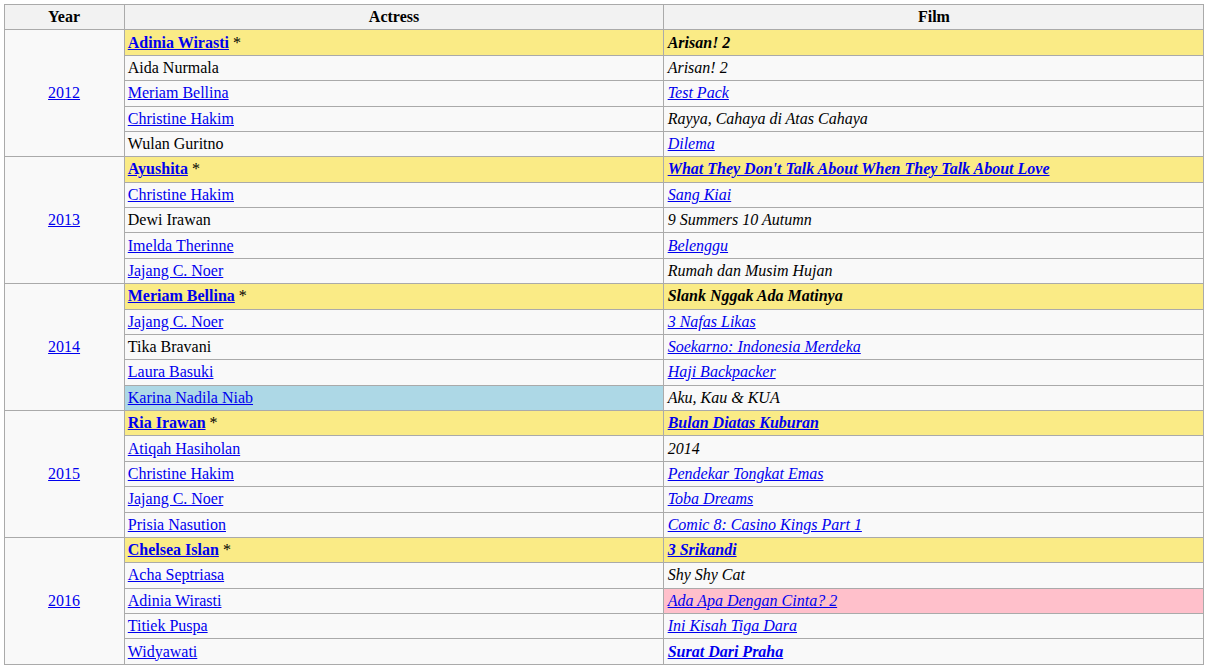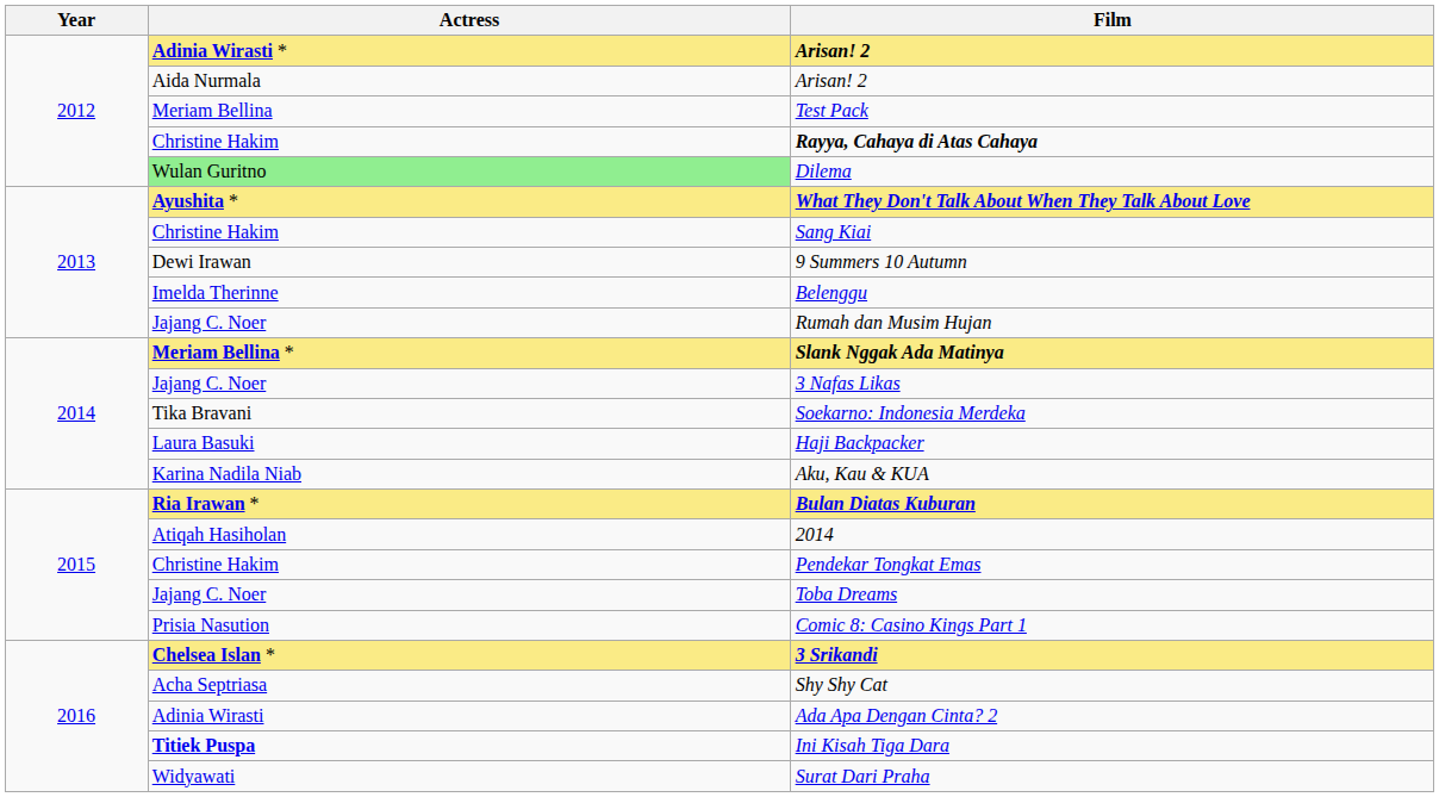Rayya, Cahaya di Atas Cahaya | Film: normal -> bold
Dilema | Actress: no background -> lightgreen background
Aku, Kau & KUA | Actress: lightblue background -> no background
Ada Apa Dengan Cinta? 2 | Film: pink background -> no background
Ini Kisah Tiga Dara | Actress: normal -> bold
Surat Dari Praha | Film: bold -> normal
